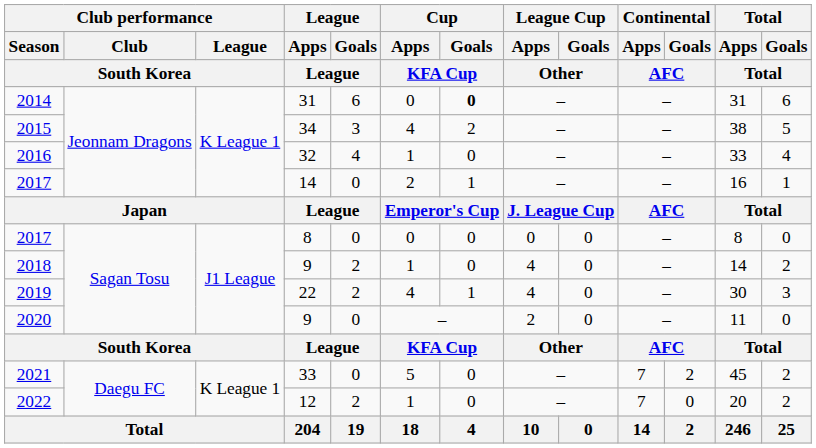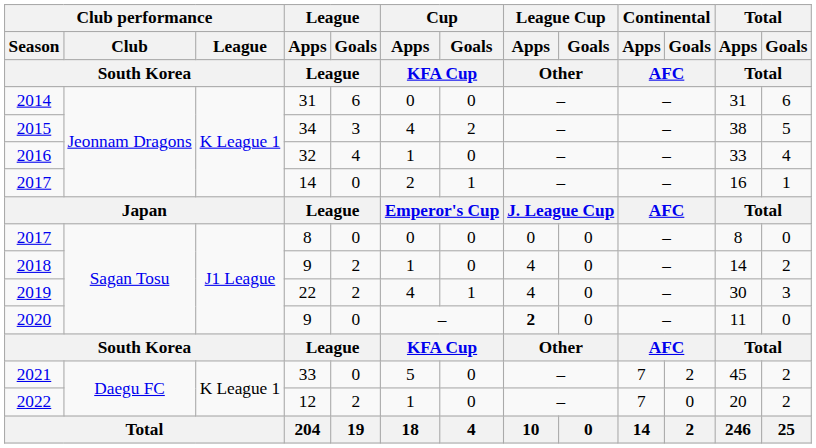2014 | Cup / Goals / KFA Cup: bold -> normal
2020 | League Cup / Apps / Other: normal -> bold
